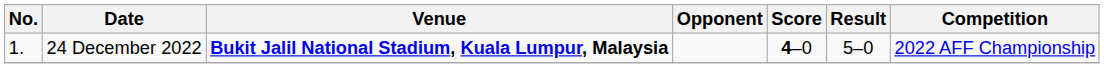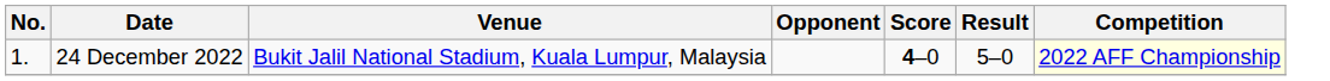24 December 2022 | Venue: bold -> normal
24 December 2022 | Competition: no background -> lightyellow background
